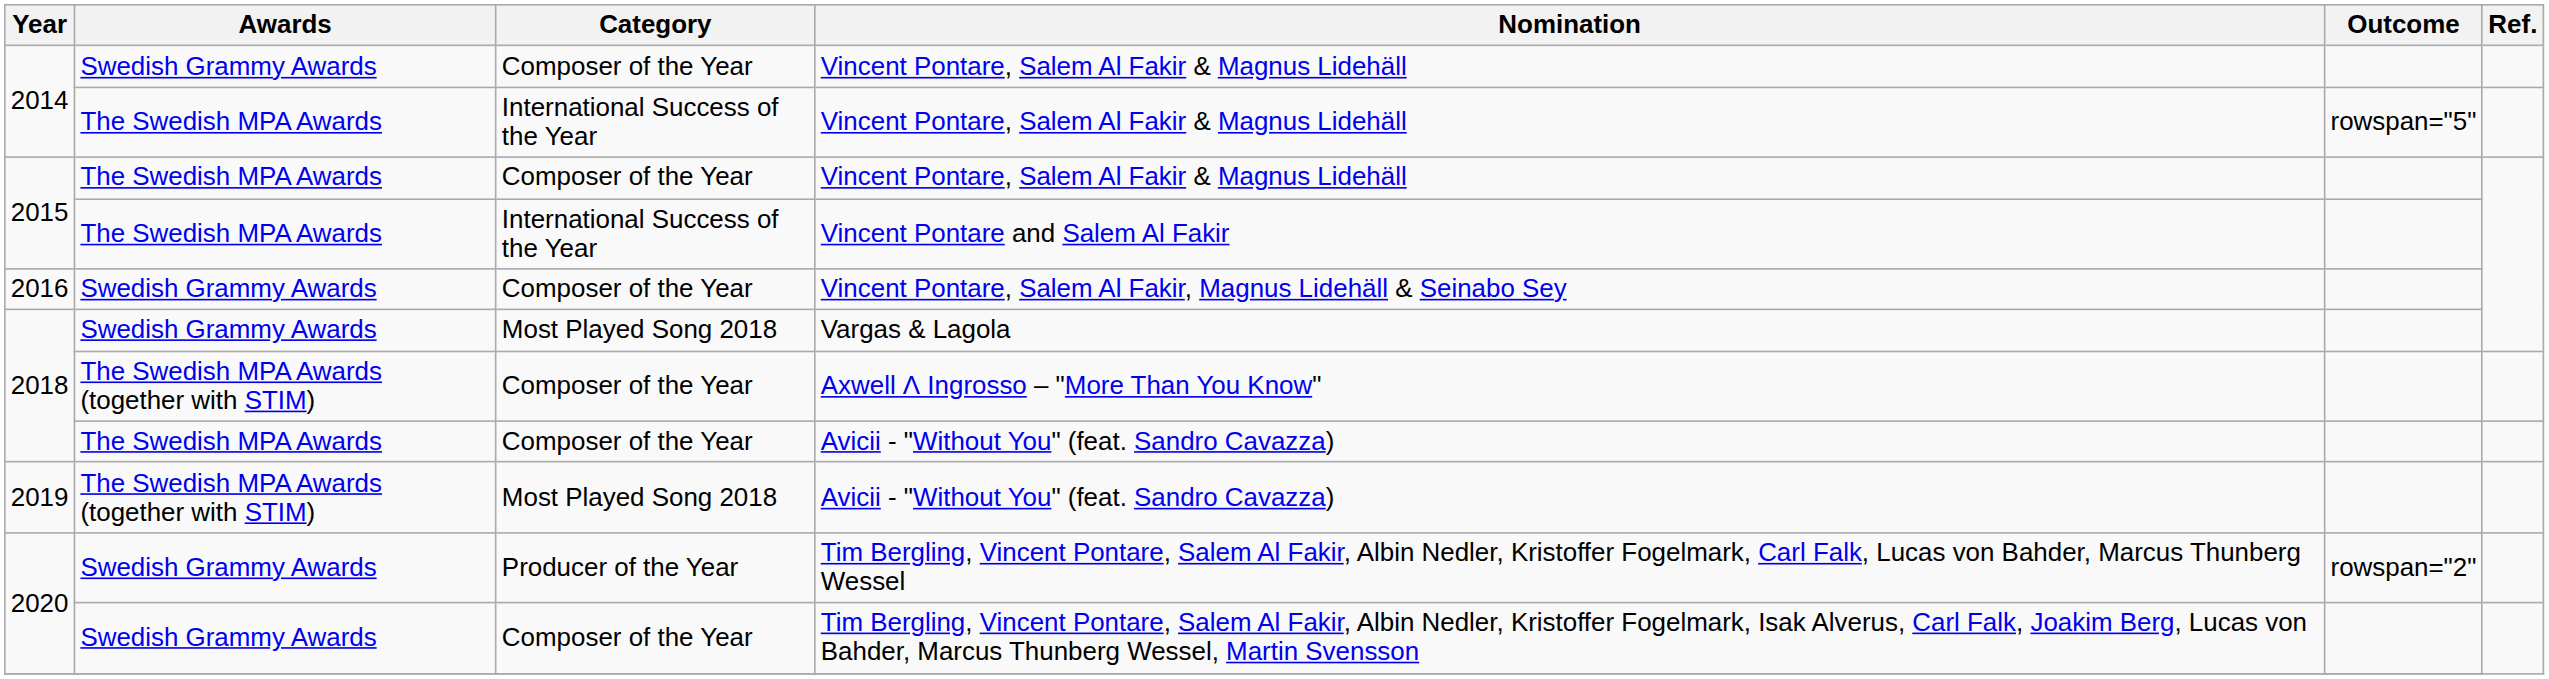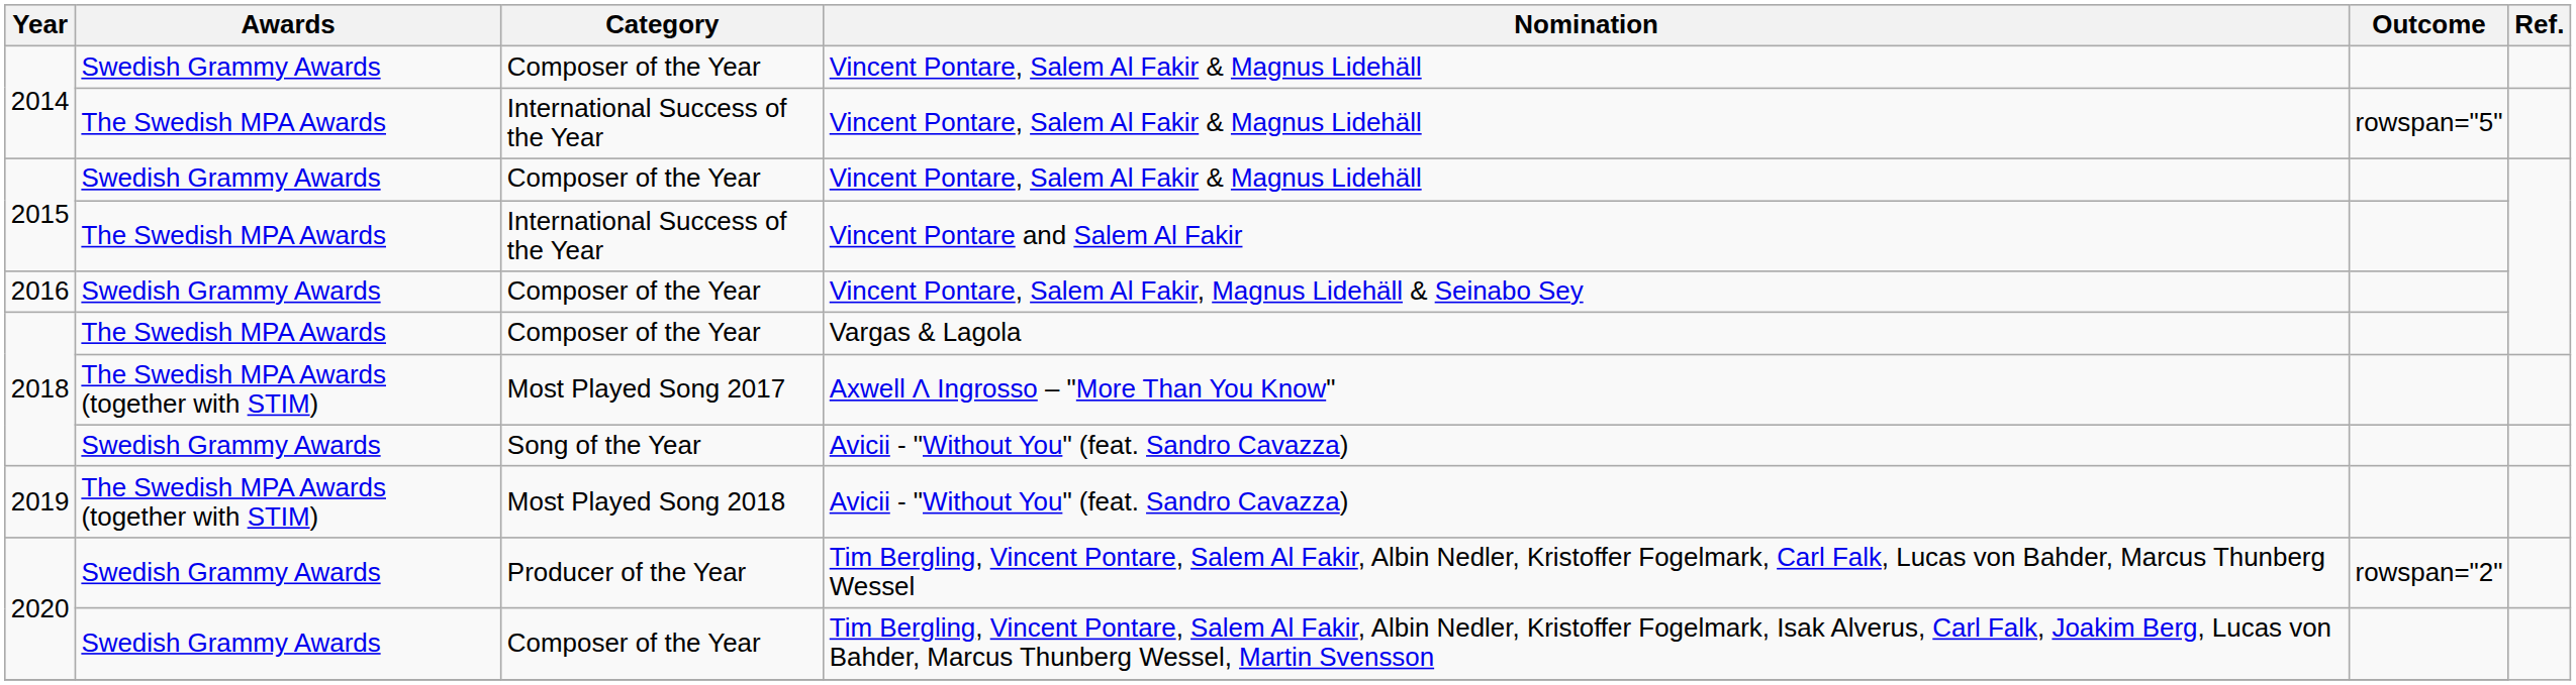2015 / Vincent Pontare, Salem Al Fakir & Magnus Lidehäll | Awards: The Swedish MPA Awards -> Swedish Grammy Awards
Vargas & Lagola | Awards: Swedish Grammy Awards -> The Swedish MPA Awards
Vargas & Lagola | Category: Most Played Song 2018 -> Composer of the Year
Axwell Ʌ Ingrosso – "More Than You Know" | Category: Composer of the Year -> Most Played Song 2017
2018 / Avicii - "Without You" (feat. Sandro Cavazza) | Awards: The Swedish MPA Awards -> Swedish Grammy Awards
2018 / Avicii - "Without You" (feat. Sandro Cavazza) | Category: Composer of the Year -> Song of the Year
